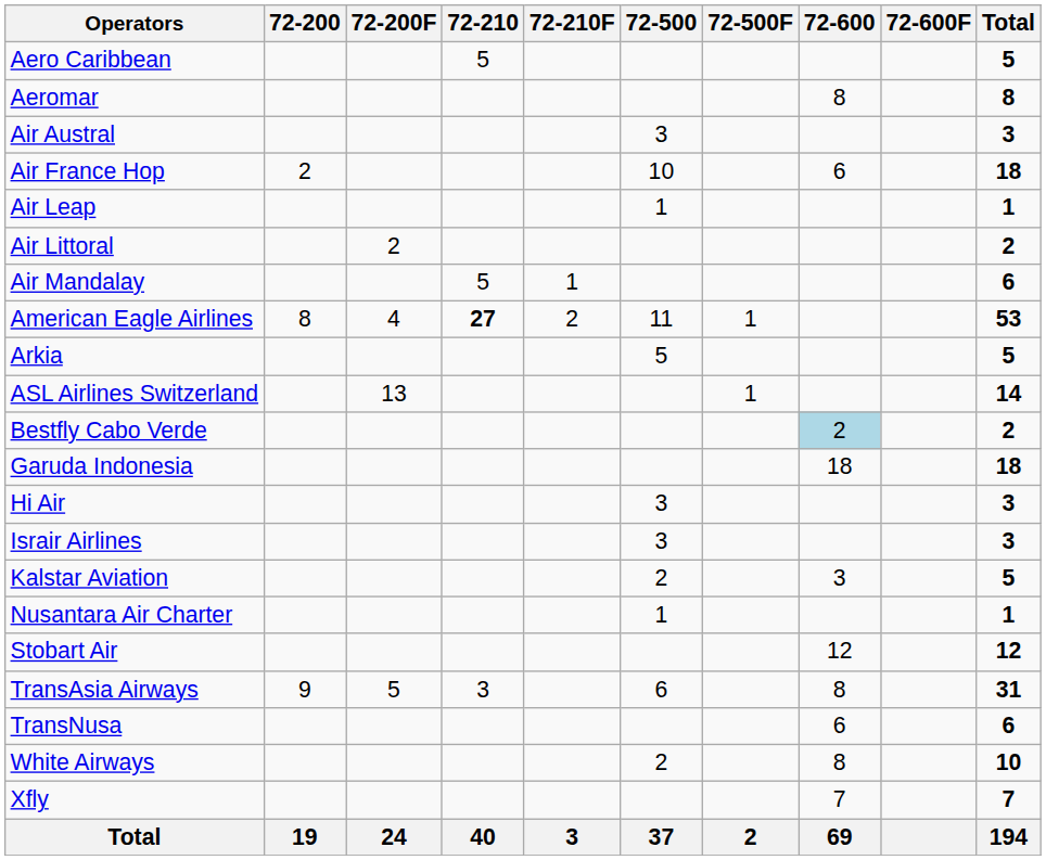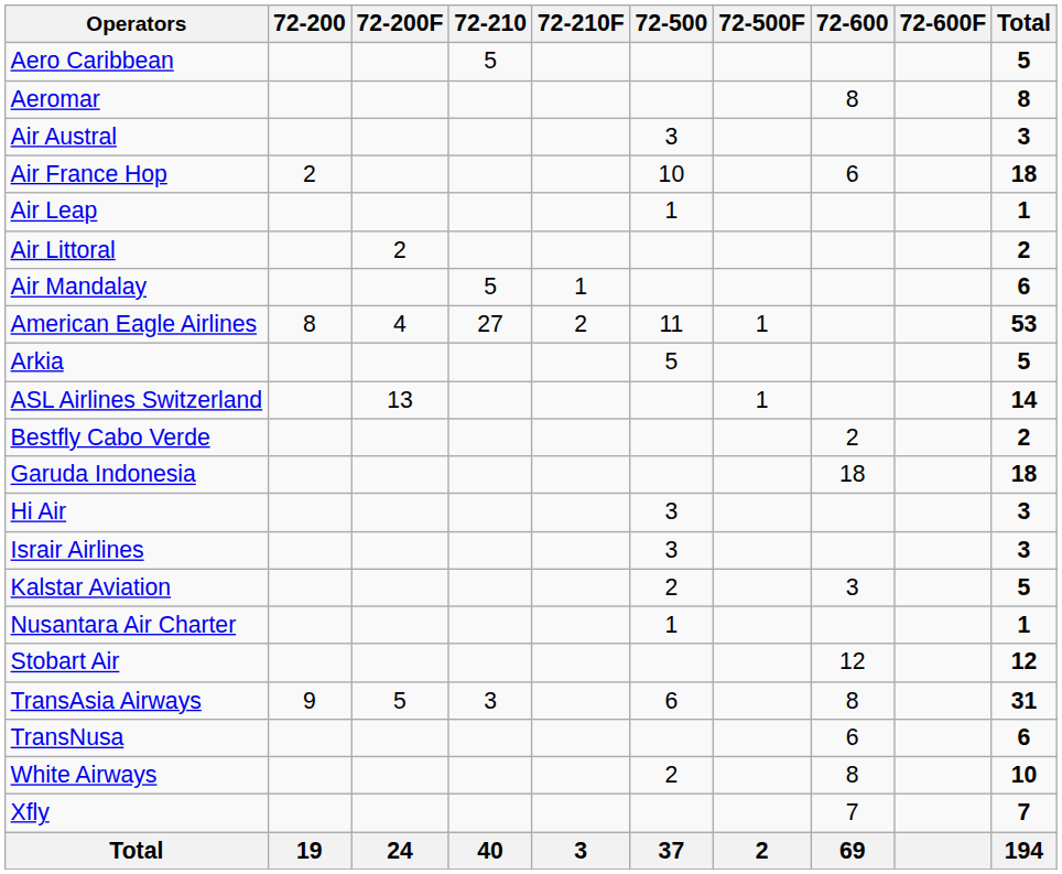American Eagle Airlines | 72-210: bold -> normal
Bestfly Cabo Verde | 72-600: lightblue background -> no background
